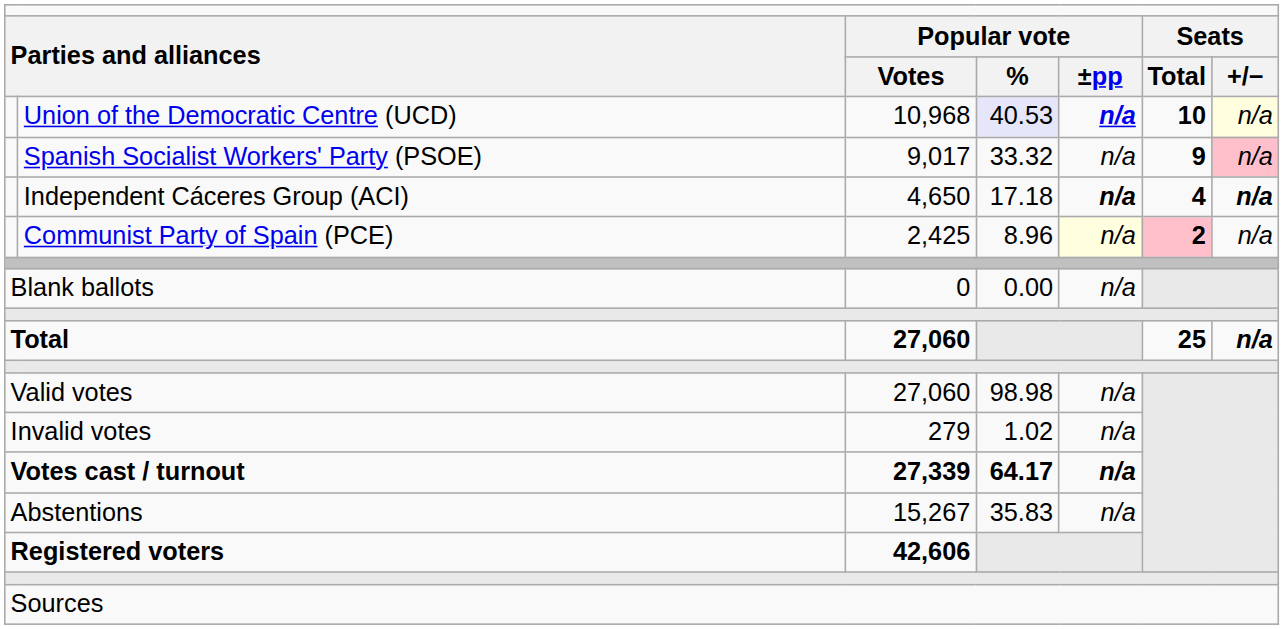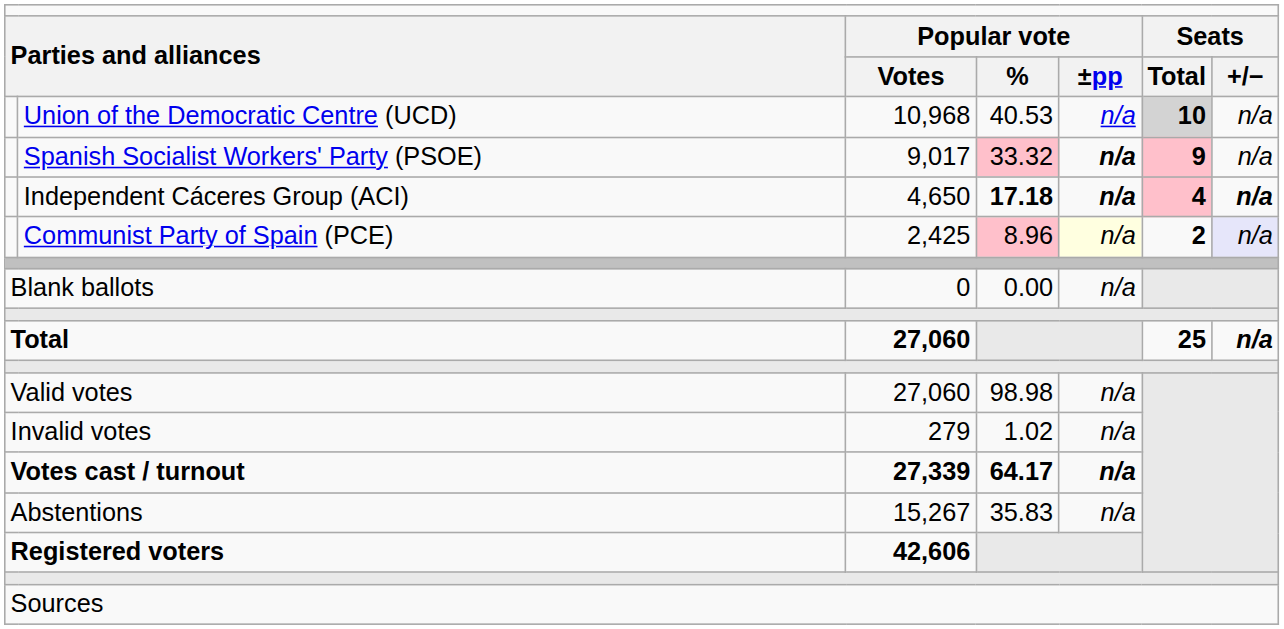Union of the Democratic Centre (UCD) | column 4: lavender background -> no background
Union of the Democratic Centre (UCD) | column 5: bold -> normal
Union of the Democratic Centre (UCD) | column 6: no background -> lightgrey background
Union of the Democratic Centre (UCD) | column 7: lightyellow background -> no background
Spanish Socialist Workers' Party (PSOE) | column 4: no background -> pink background
Spanish Socialist Workers' Party (PSOE) | column 5: normal -> bold
Spanish Socialist Workers' Party (PSOE) | column 6: no background -> pink background
Spanish Socialist Workers' Party (PSOE) | column 7: pink background -> no background
Independent Cáceres Group (ACI) | column 4: normal -> bold
Independent Cáceres Group (ACI) | column 6: no background -> pink background
Communist Party of Spain (PCE) | column 4: no background -> pink background
Communist Party of Spain (PCE) | column 6: pink background -> no background
Communist Party of Spain (PCE) | column 7: no background -> lavender background
